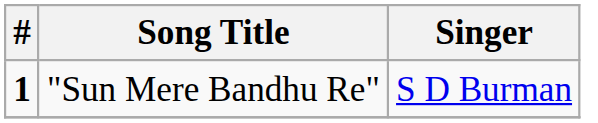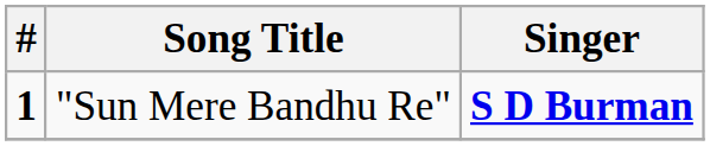"Sun Mere Bandhu Re" | Singer: normal -> bold
